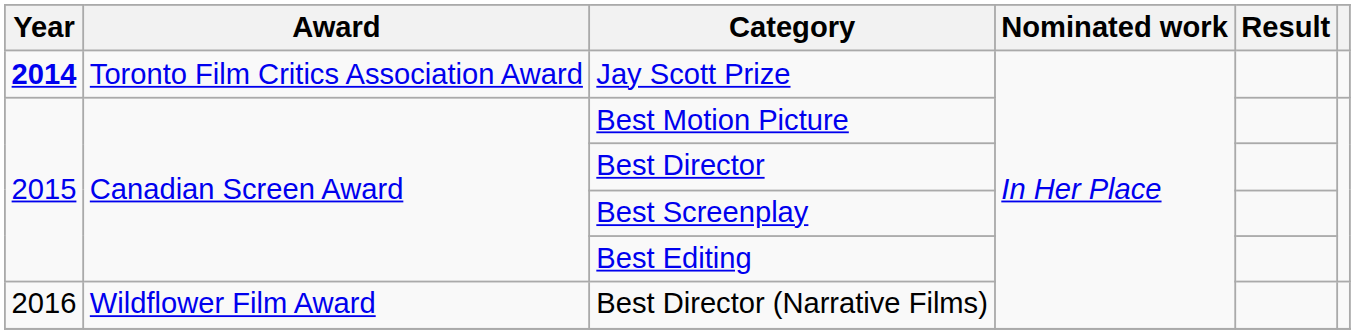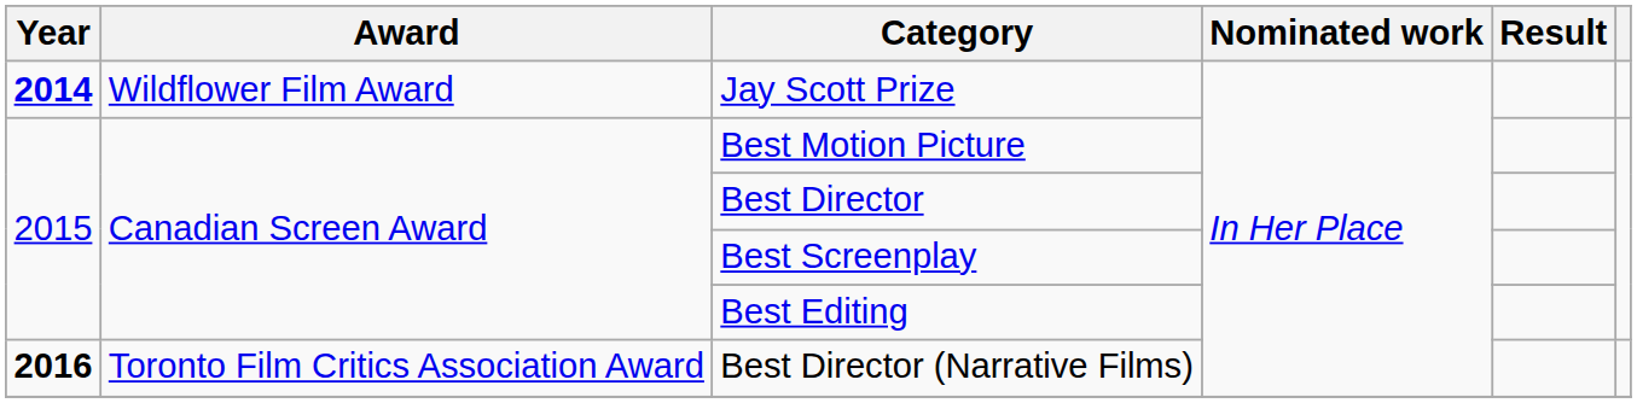Jay Scott Prize | Award: Toronto Film Critics Association Award -> Wildflower Film Award
Best Director (Narrative Films) | Year: normal -> bold
Best Director (Narrative Films) | Award: Wildflower Film Award -> Toronto Film Critics Association Award
